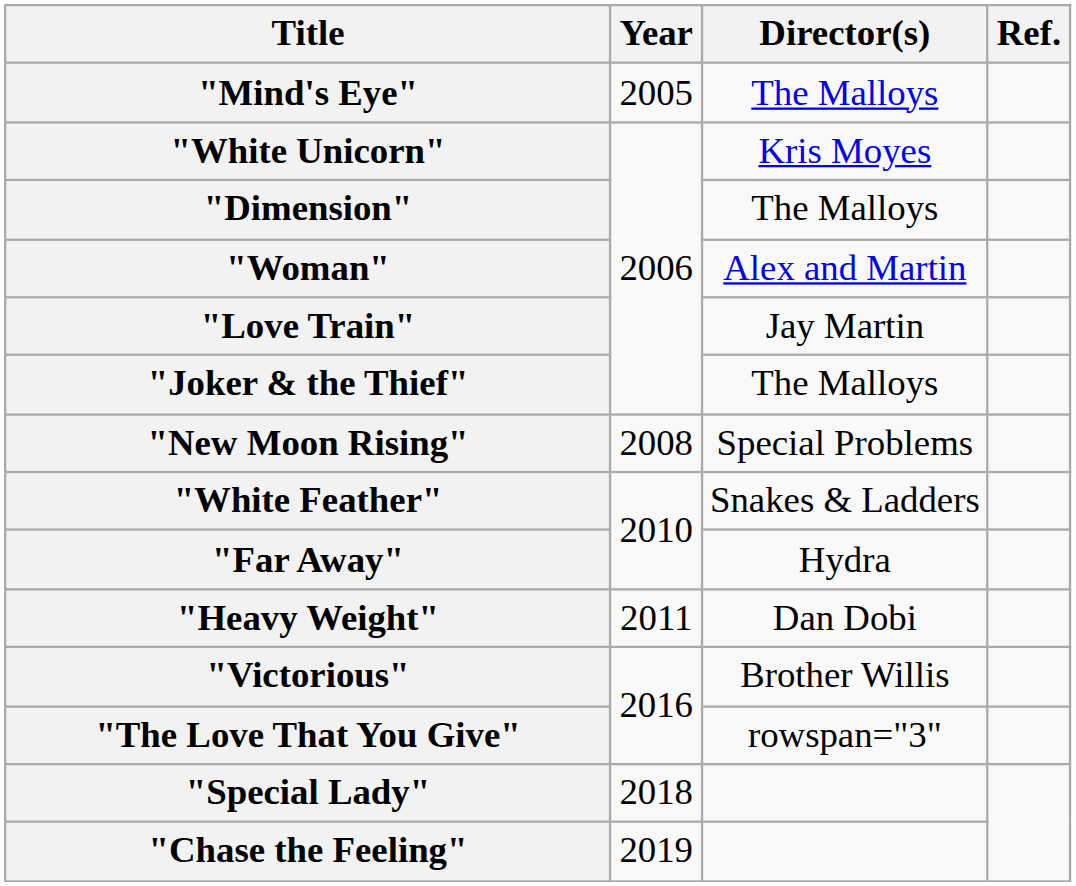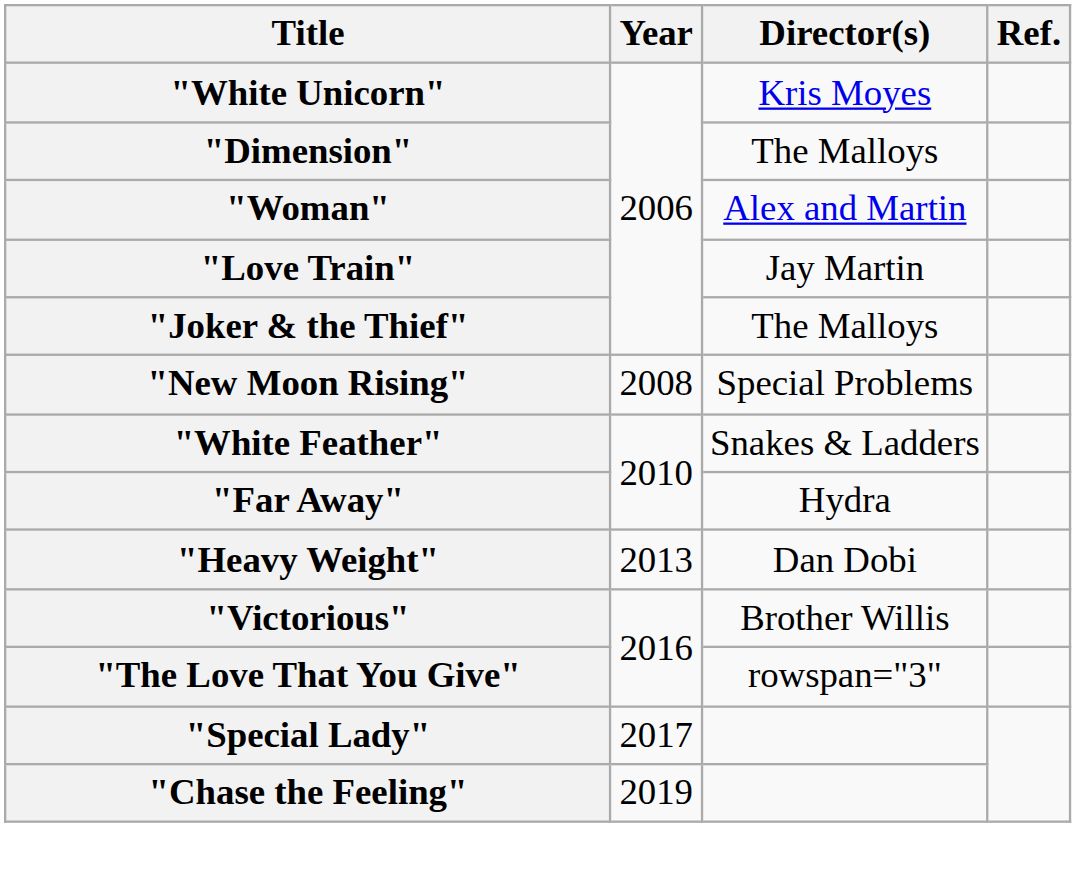- row: "Mind's Eye" | 2005 | The Malloys
"Heavy Weight" | Year: 2011 -> 2013
"Special Lady" | Year: 2018 -> 2017
